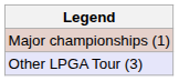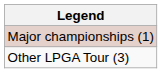row 3 | column 1: lavender background -> no background
